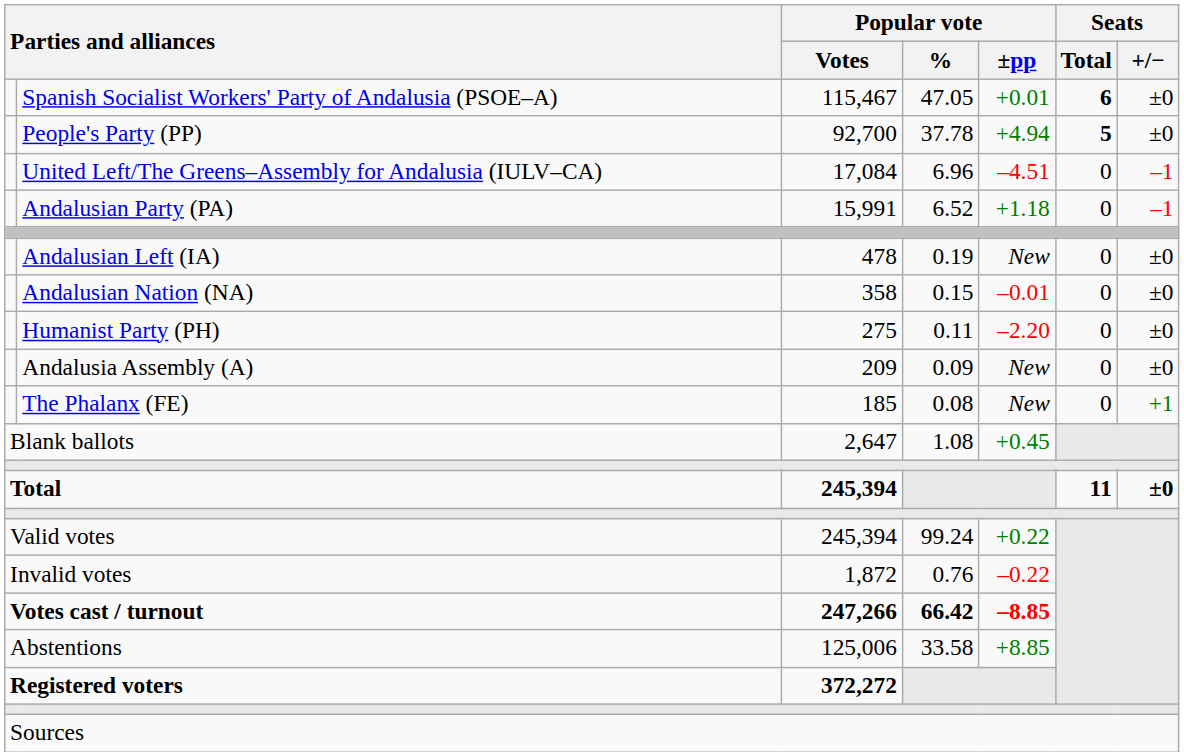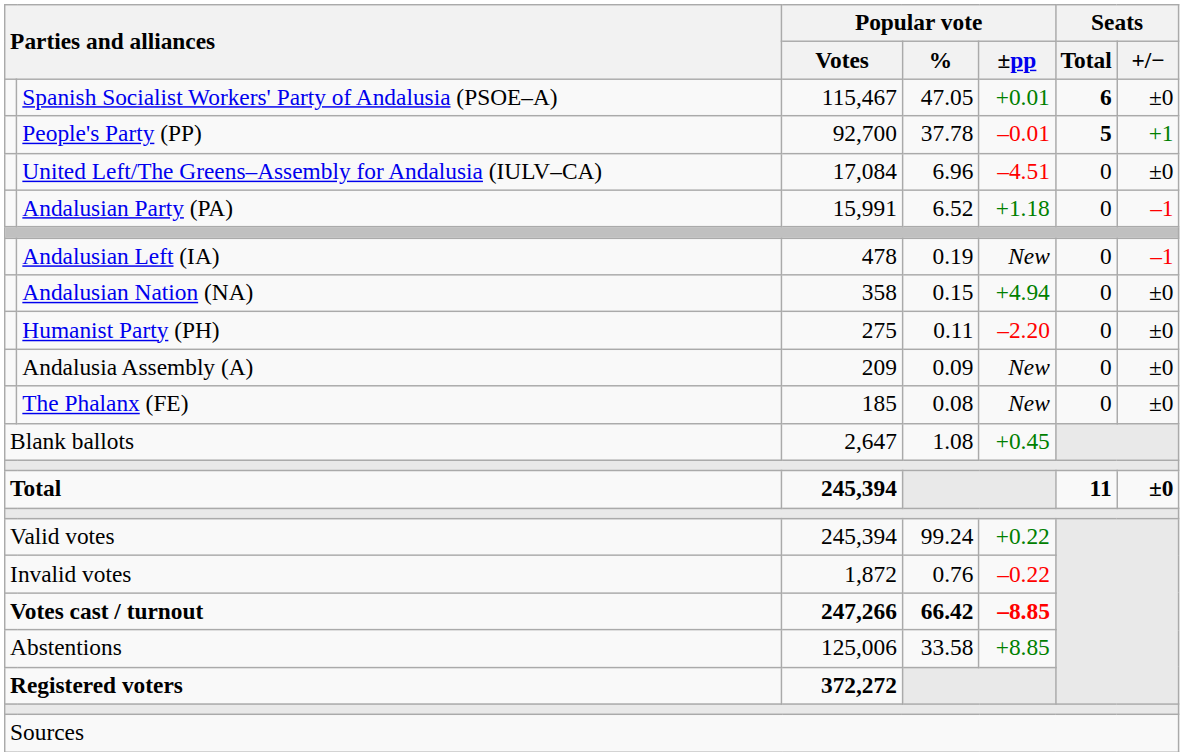People's Party (PP) | Popular vote / ±pp: +4.94 -> –0.01
People's Party (PP) | Seats / +/−: ±0 -> +1
United Left/The Greens–Assembly for Andalusia (IULV–CA) | Seats / +/−: –1 -> ±0
Andalusian Left (IA) | Seats / +/−: ±0 -> –1
Andalusian Nation (NA) | Popular vote / ±pp: –0.01 -> +4.94
The Phalanx (FE) | Seats / +/−: +1 -> ±0
